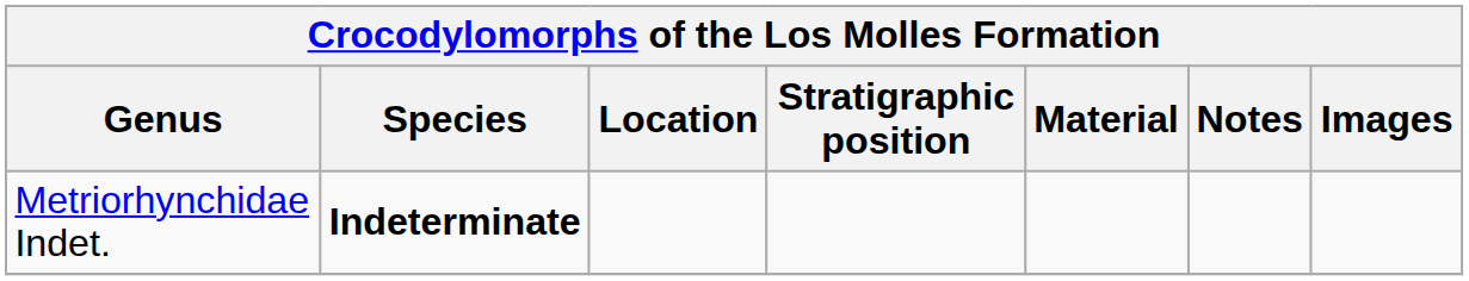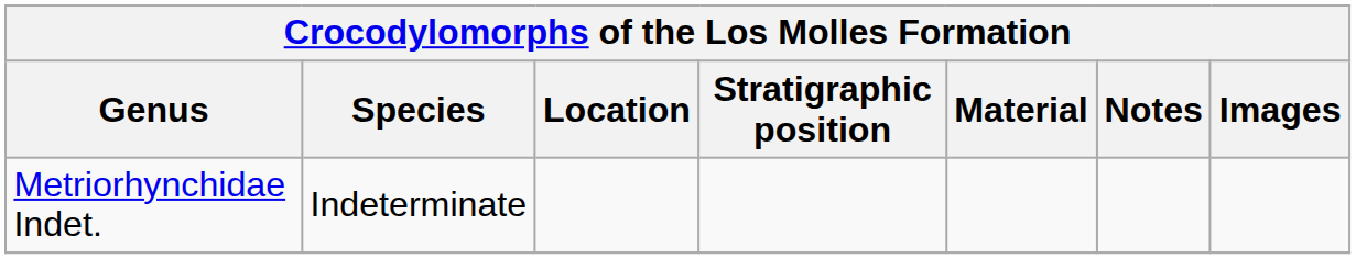Metriorhynchidae Indet. | Species: bold -> normal
